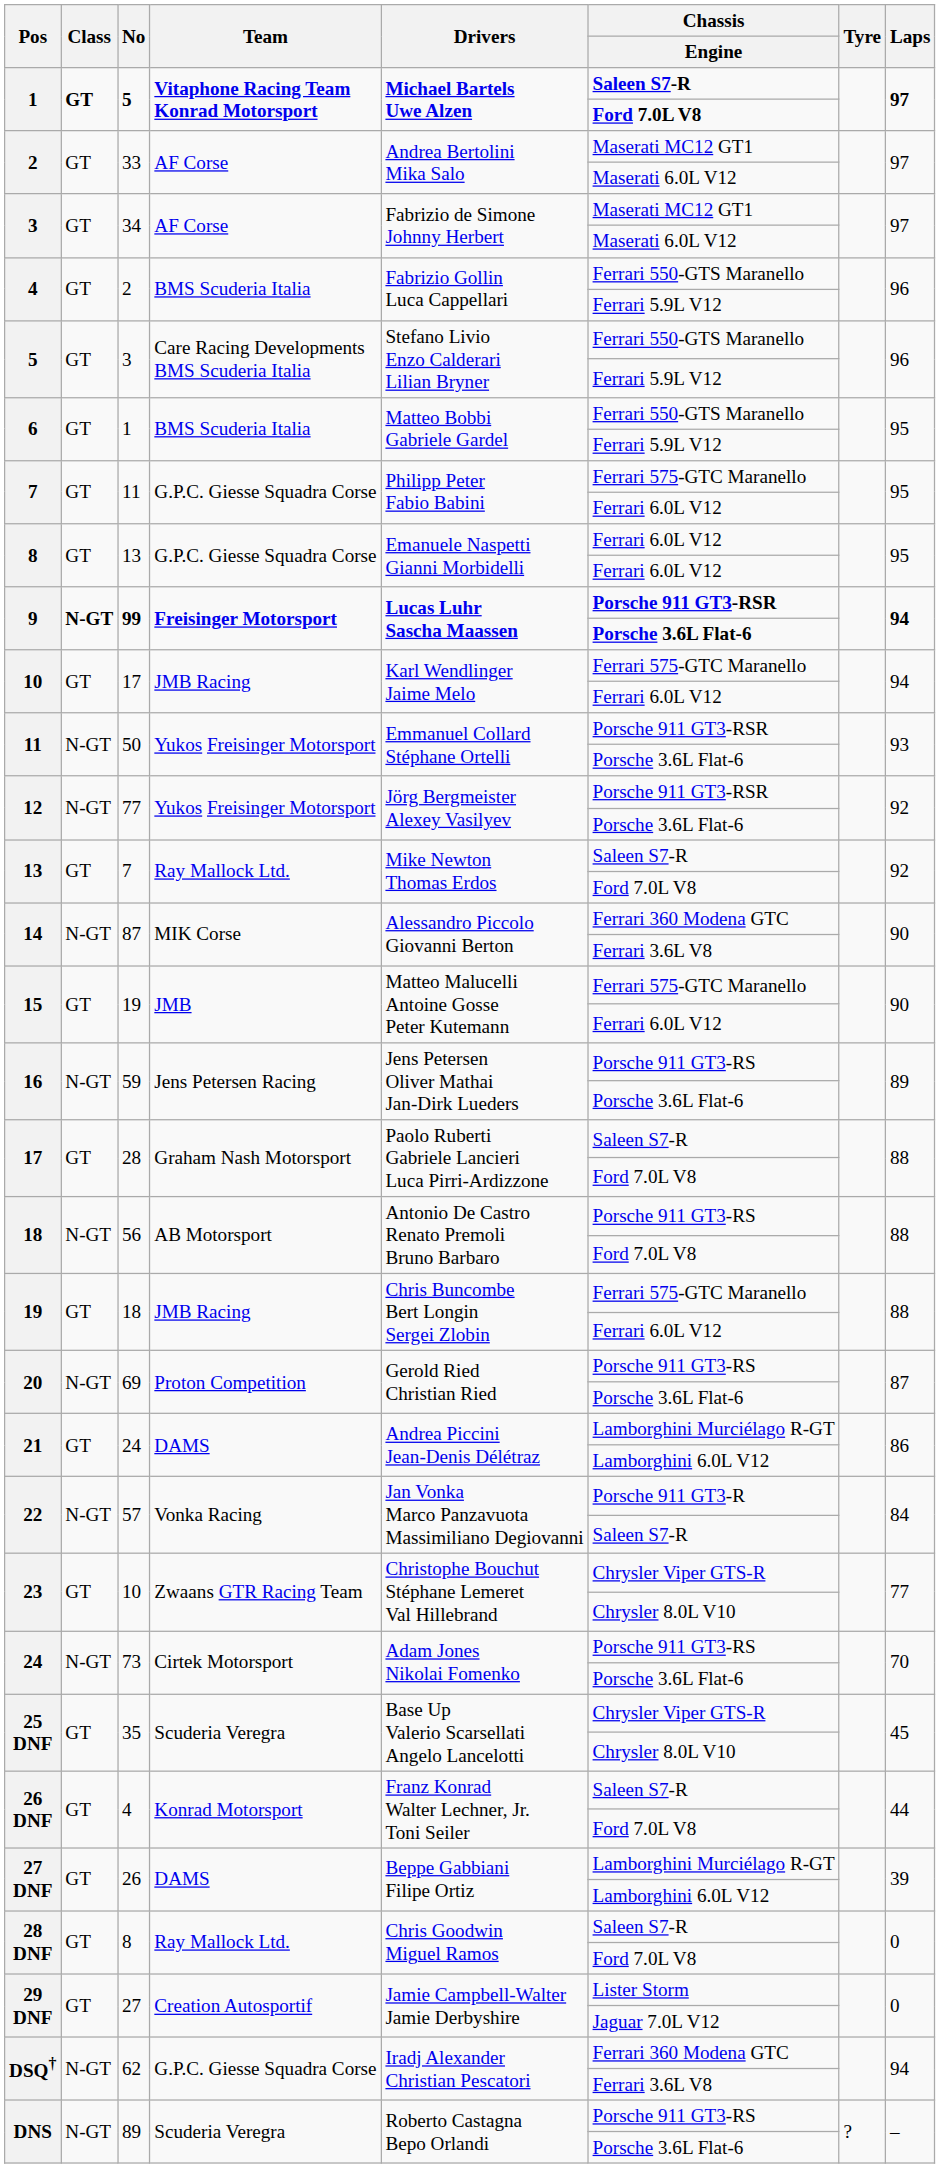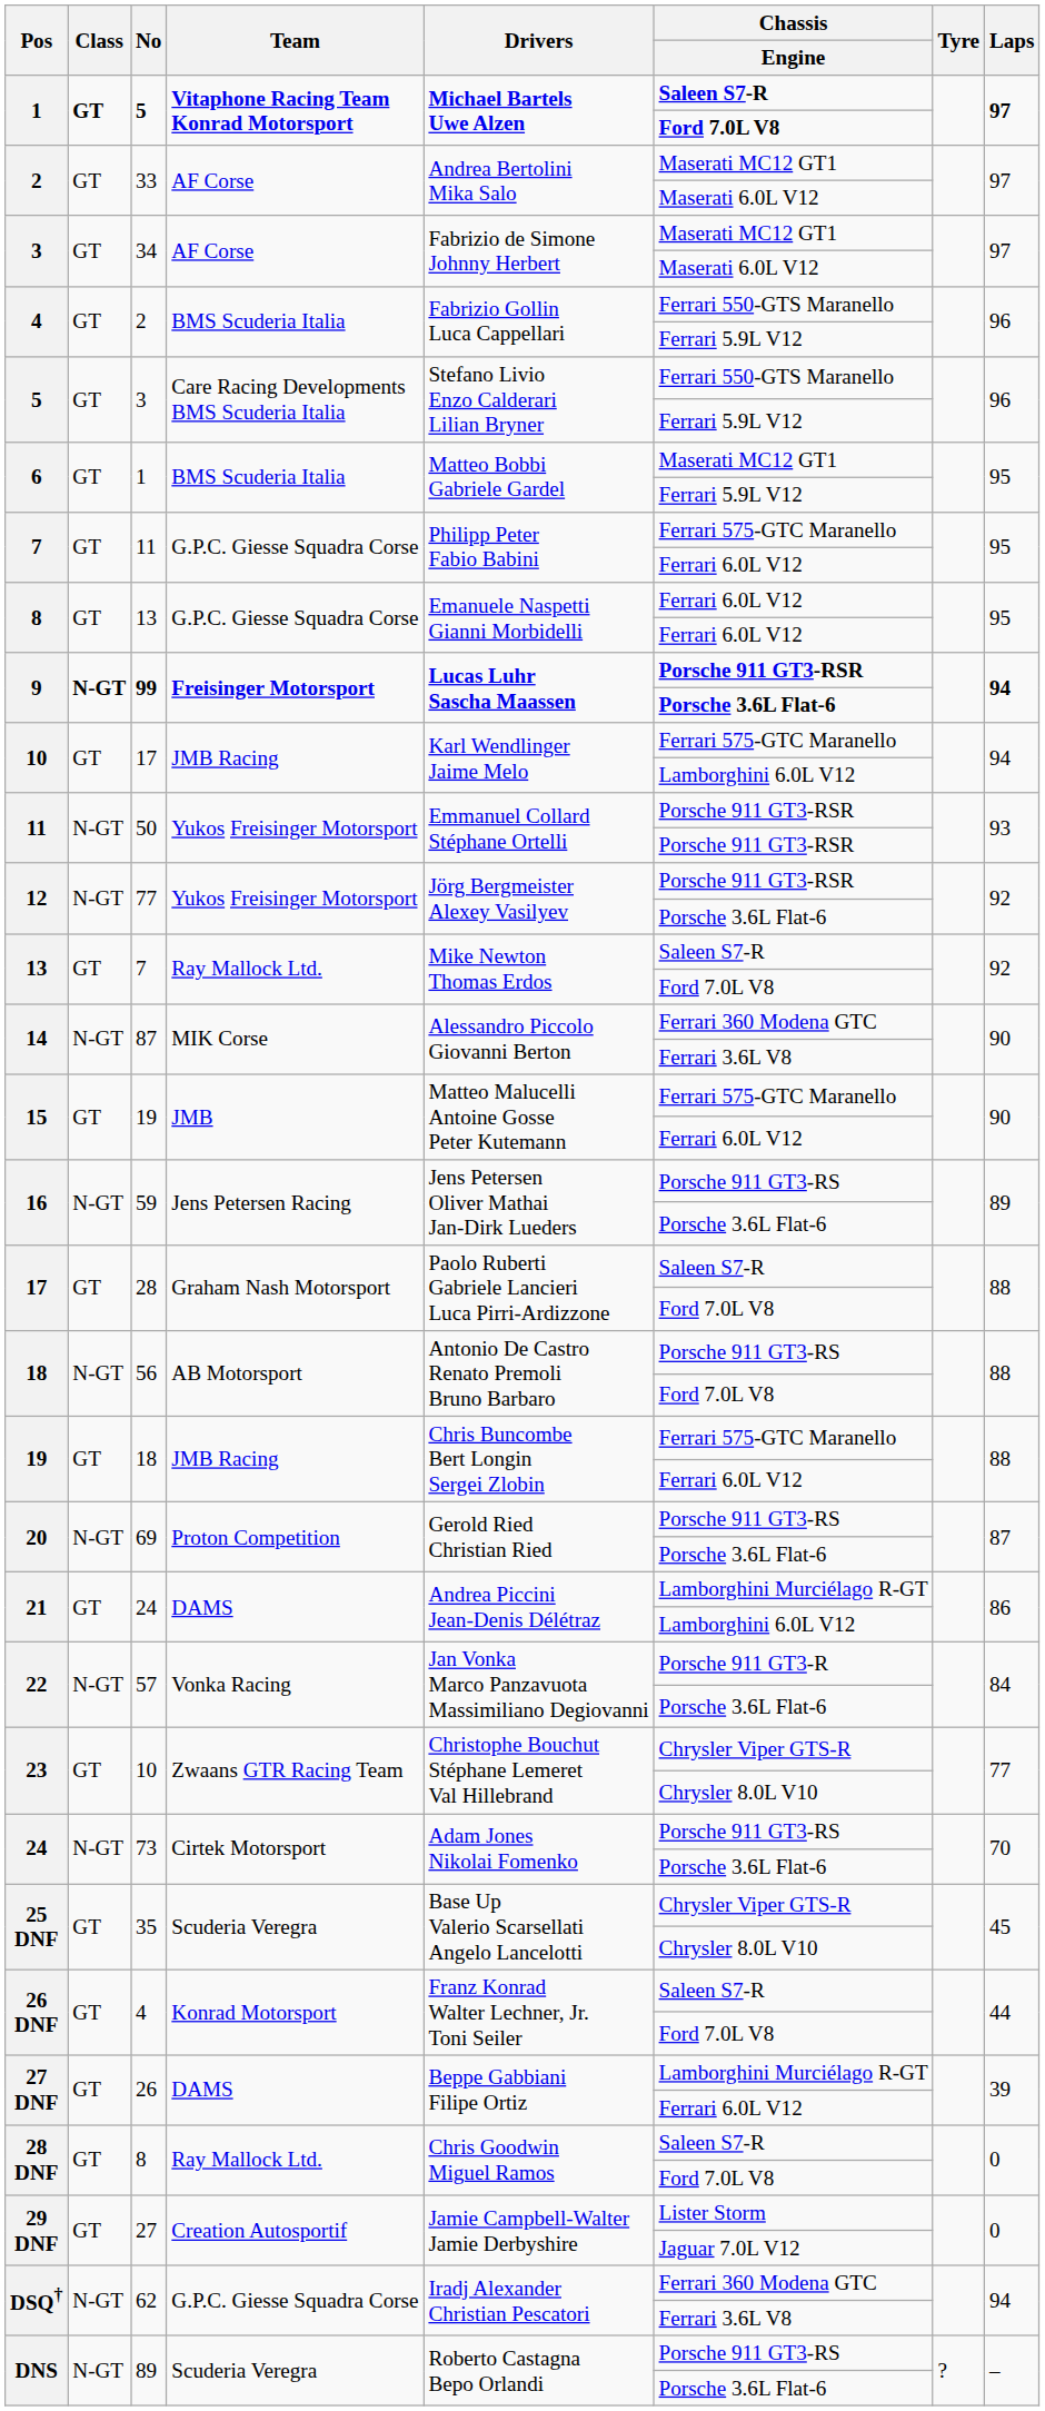row 13 | Chassis / Engine: Ferrari 550-GTS Maranello -> Maserati MC12 GT1
row 22 | Chassis / Engine: Ferrari 6.0L V12 -> Lamborghini 6.0L V12
row 24 | Chassis / Engine: Porsche 3.6L Flat-6 -> Porsche 911 GT3-RSR
row 46 | Chassis / Engine: Saleen S7-R -> Porsche 3.6L Flat-6
row 56 | Chassis / Engine: Lamborghini 6.0L V12 -> Ferrari 6.0L V12
